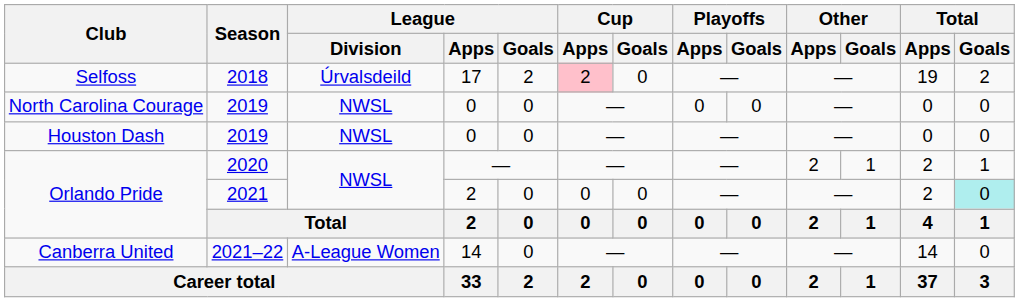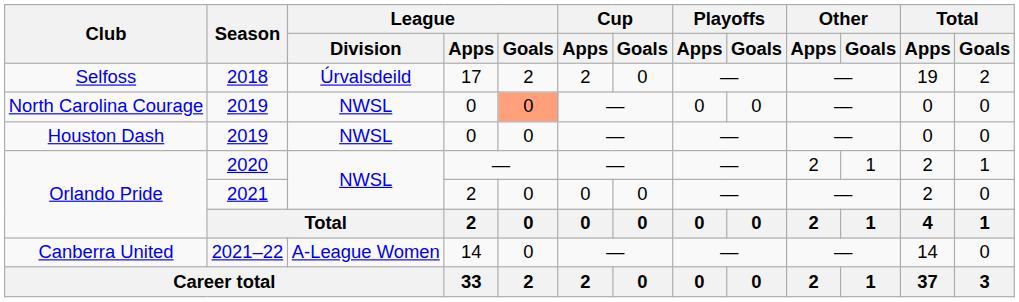Selfoss | Cup / Apps: pink background -> no background
North Carolina Courage | League / Goals: no background -> lightsalmon background
Orlando Pride / 2021 | Total / Goals: paleturquoise background -> no background
